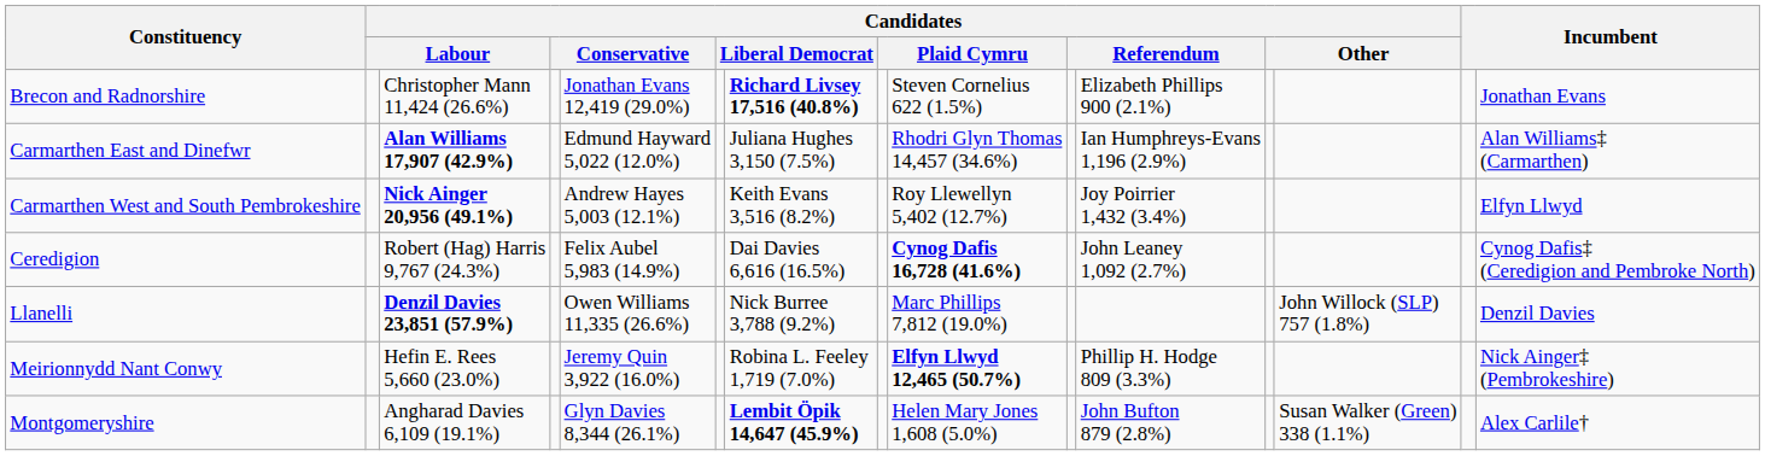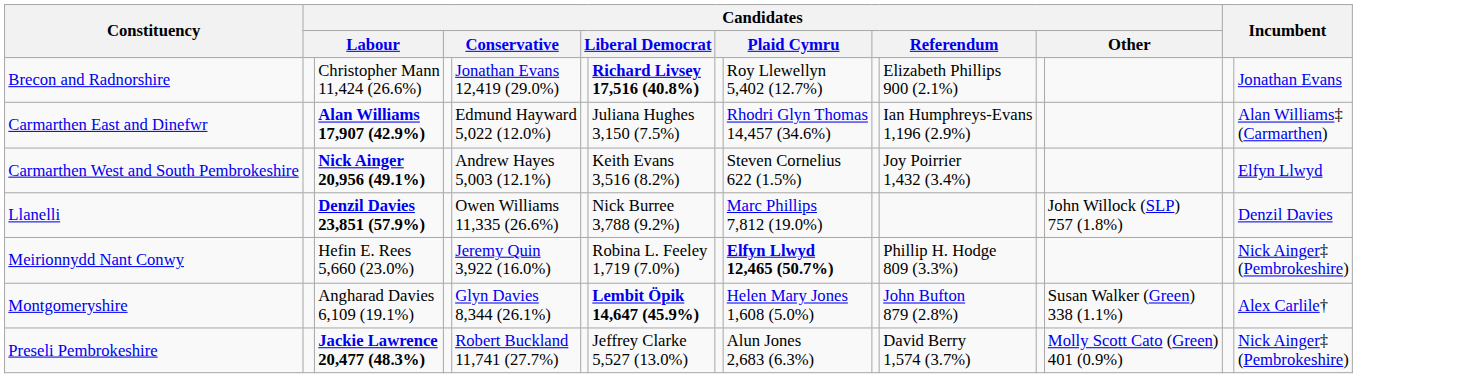Brecon and Radnorshire | column 9: Steven Cornelius 622 (1.5%) -> Roy Llewellyn 5,402 (12.7%)
Carmarthen West and South Pembrokeshire | column 9: Roy Llewellyn 5,402 (12.7%) -> Steven Cornelius 622 (1.5%)
- row: Ceredigion | Robert (Hag) Harris 9,767 (24.3%) | Felix Aubel 5,983 (14.9%) | Dai Davies 6,616 (16.5%) | Cynog Dafis 16,728 (41.6%) | John Leaney 1,092 (2.7%) | Cynog Dafis‡ (Ceredigion and Pembroke North)
+ row: Preseli Pembrokeshire | Jackie Lawrence 20,477 (48.3%) | Robert Buckland 11,741 (27.7%) | Jeffrey Clarke 5,527 (13.0%) | Alun Jones 2,683 (6.3%) | David Berry 1,574 (3.7%) | Molly Scott Cato (Green) 401 (0.9%) | Nick Ainger‡ (Pembrokeshire)
